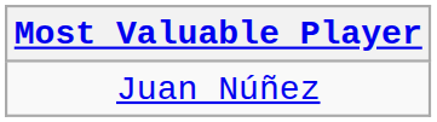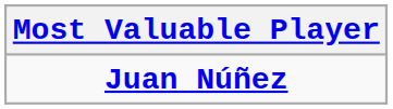row 2 | column 1: normal -> bold
